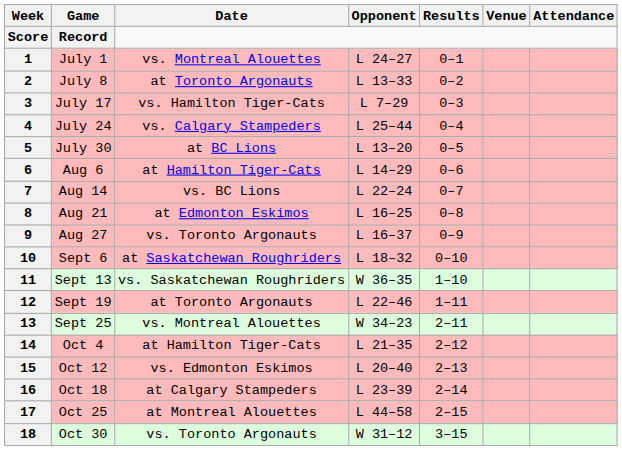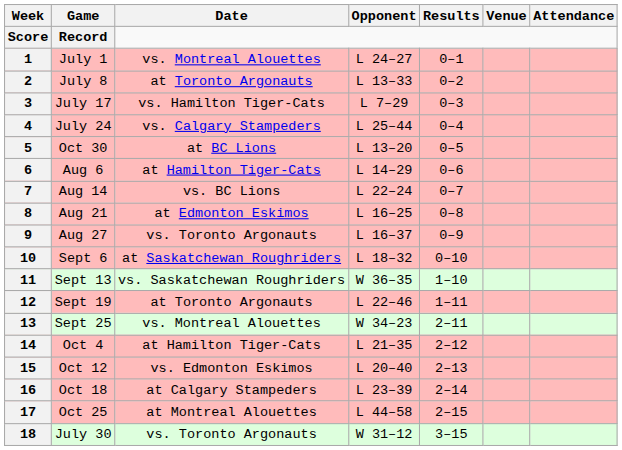5 | Game / Record: July 30 -> Oct 30
18 | Game / Record: Oct 30 -> July 30
